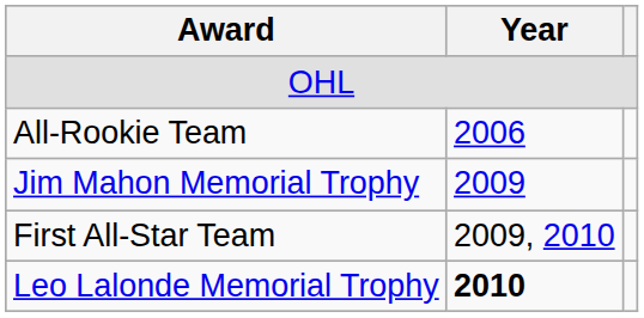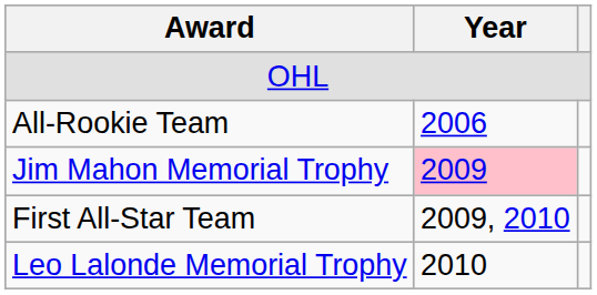Jim Mahon Memorial Trophy | Year: no background -> pink background
Leo Lalonde Memorial Trophy | Year: bold -> normal
